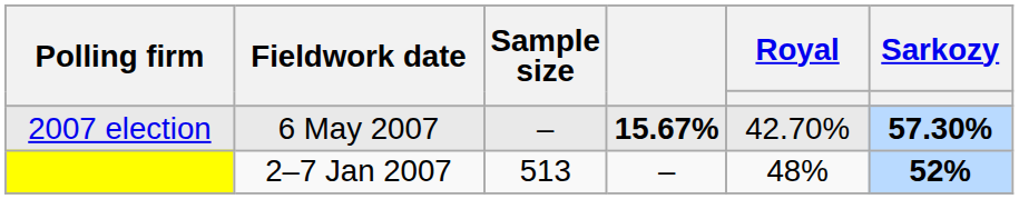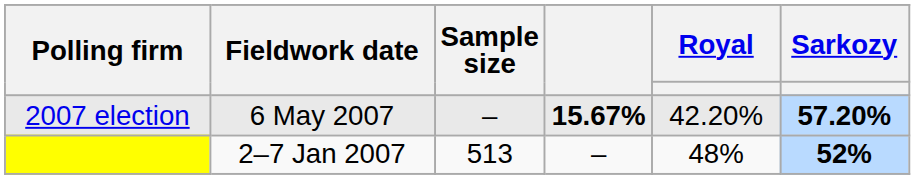2007 election | Royal: 42.70% -> 42.20%
2007 election | Sarkozy: 57.30% -> 57.20%
